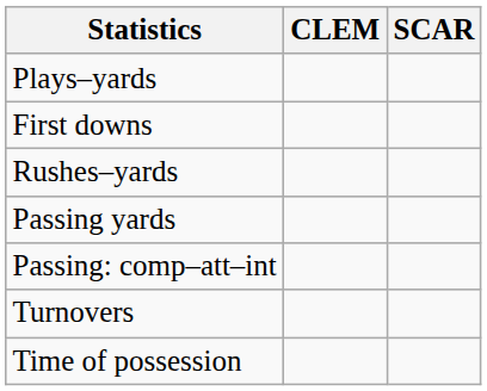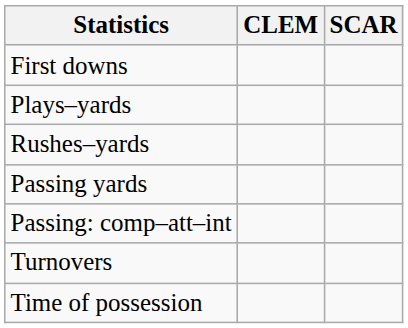rows swapped: First downs <-> Plays–yards
